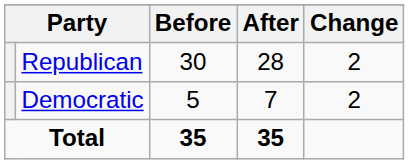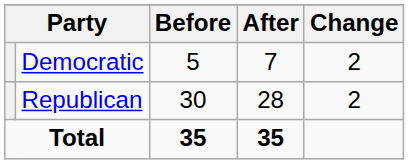rows swapped: Republican <-> Democratic
